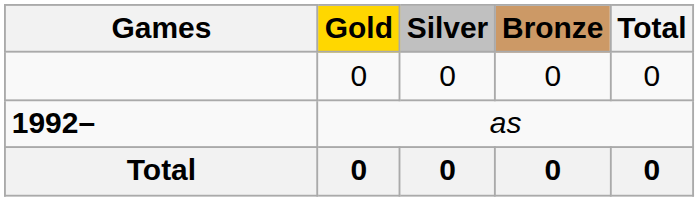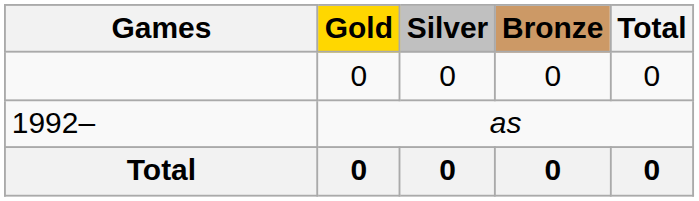as | Games: bold -> normal
